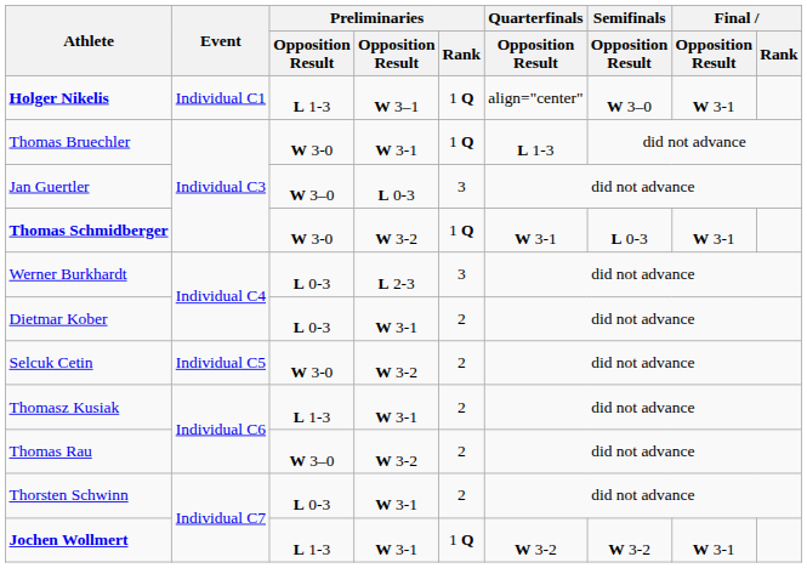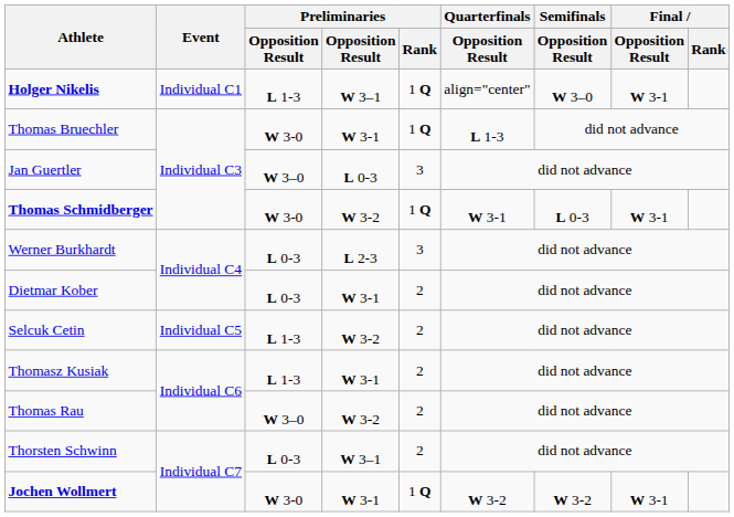Selcuk Cetin | column 3: W 3-0 -> L 1-3
Thorsten Schwinn | column 4: W 3-1 -> W 3–1
Jochen Wollmert | column 3: L 1-3 -> W 3-0
